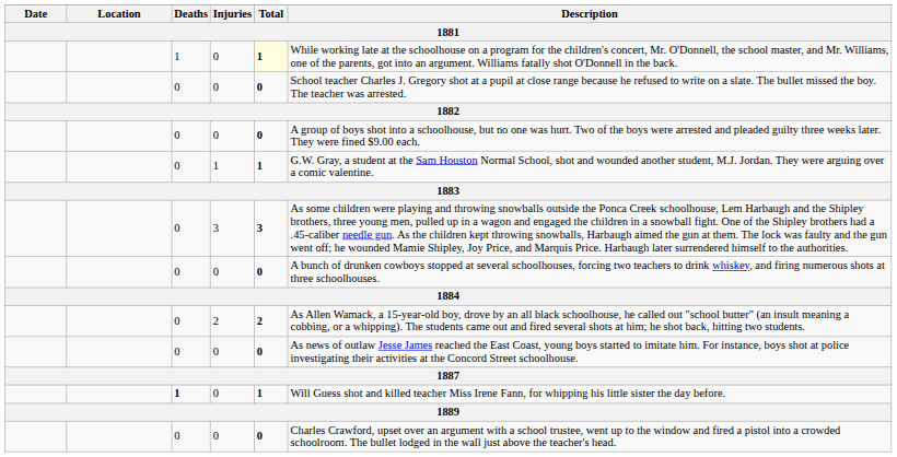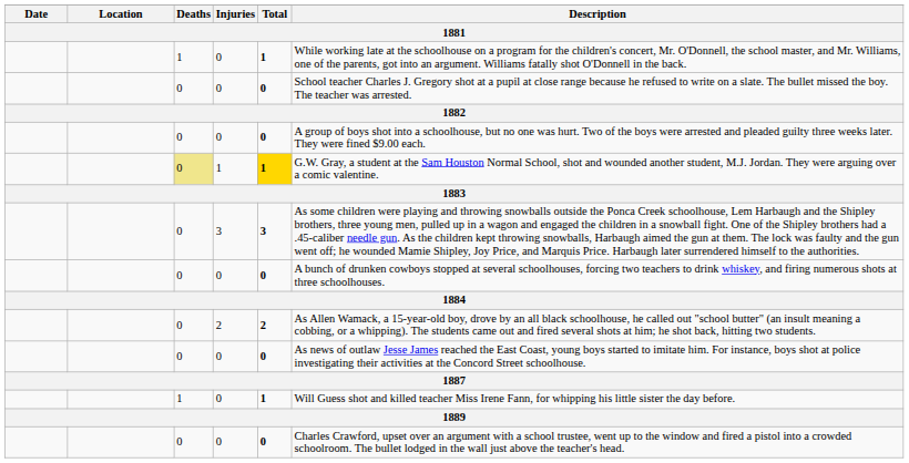row 3 | Total: lightyellow background -> no background
row 7 | Deaths: no background -> khaki background
row 7 | Total: no background -> gold background
row 15 | Deaths: bold -> normal
